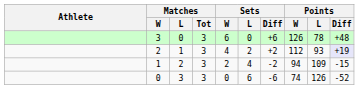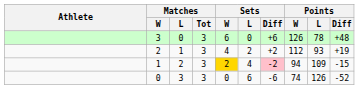row 4 | Points / Diff: lavender background -> no background
row 5 | Sets / W: no background -> gold background
row 5 | Sets / Diff: no background -> pink background
